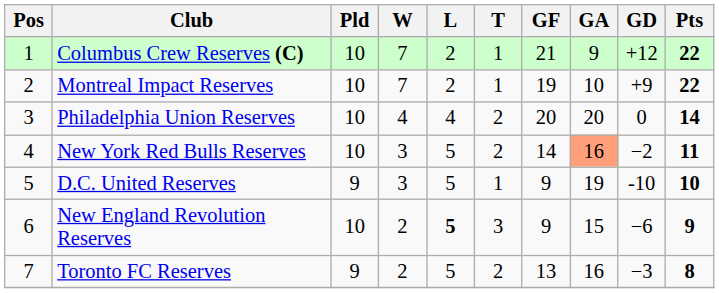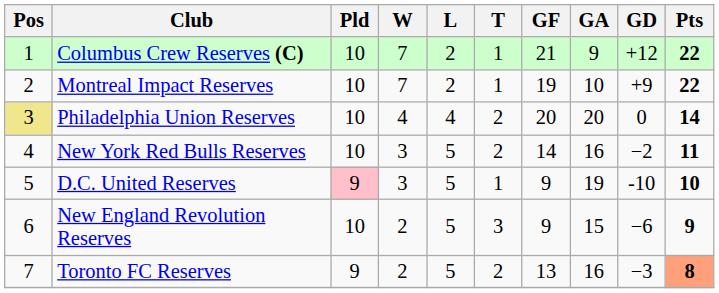Philadelphia Union Reserves | Pos: no background -> khaki background
New York Red Bulls Reserves | GA: lightsalmon background -> no background
D.C. United Reserves | Pld: no background -> pink background
New England Revolution Reserves | L: bold -> normal
Toronto FC Reserves | Pts: no background -> lightsalmon background
